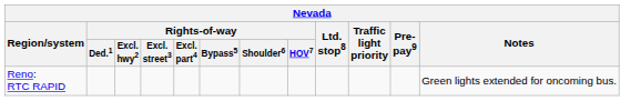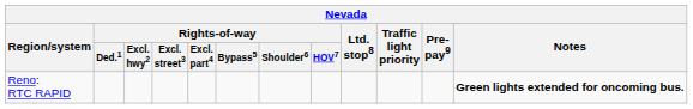Reno: RTC RAPID | Notes: normal -> bold
